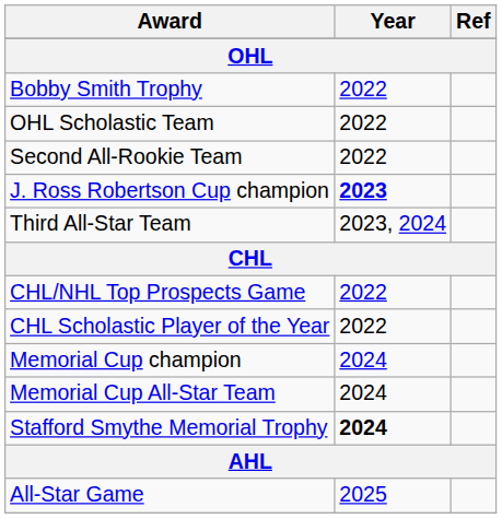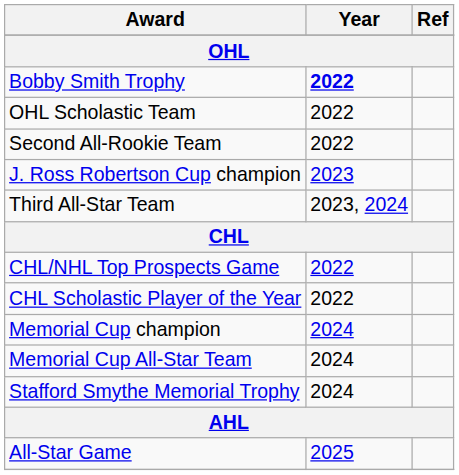Bobby Smith Trophy | Year: normal -> bold
J. Ross Robertson Cup champion | Year: bold -> normal
Stafford Smythe Memorial Trophy | Year: bold -> normal
